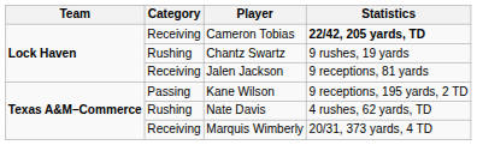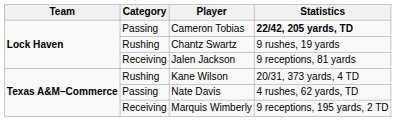Cameron Tobias | Category: Receiving -> Passing
Kane Wilson | Category: Passing -> Rushing
Kane Wilson | Statistics: 9 receptions, 195 yards, 2 TD -> 20/31, 373 yards, 4 TD
Nate Davis | Category: Rushing -> Passing
Marquis Wimberly | Statistics: 20/31, 373 yards, 4 TD -> 9 receptions, 195 yards, 2 TD
